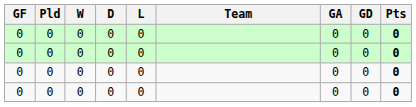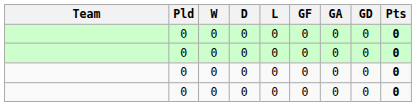columns swapped: Team <-> GF
